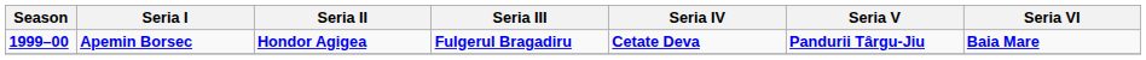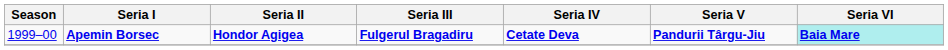Apemin Borsec | Season: bold -> normal
Apemin Borsec | Seria VI: no background -> paleturquoise background
